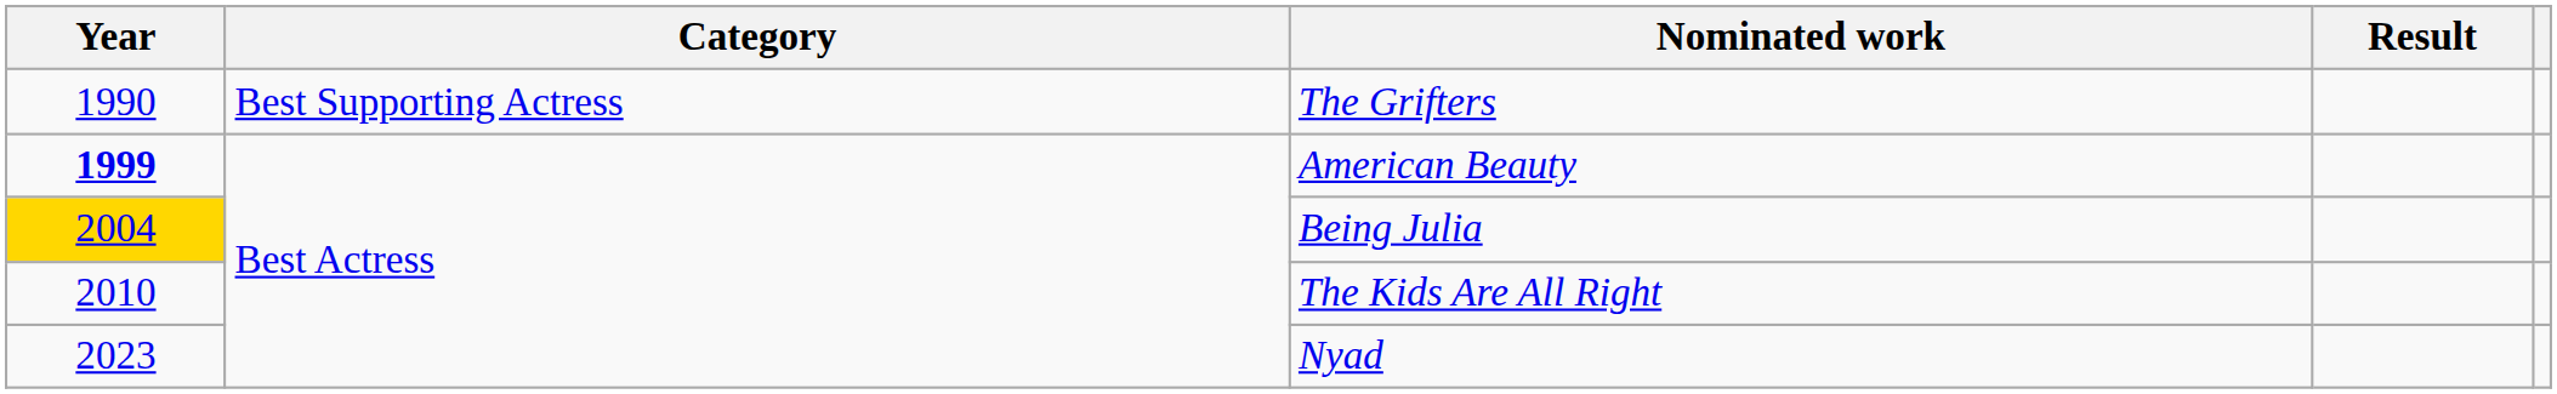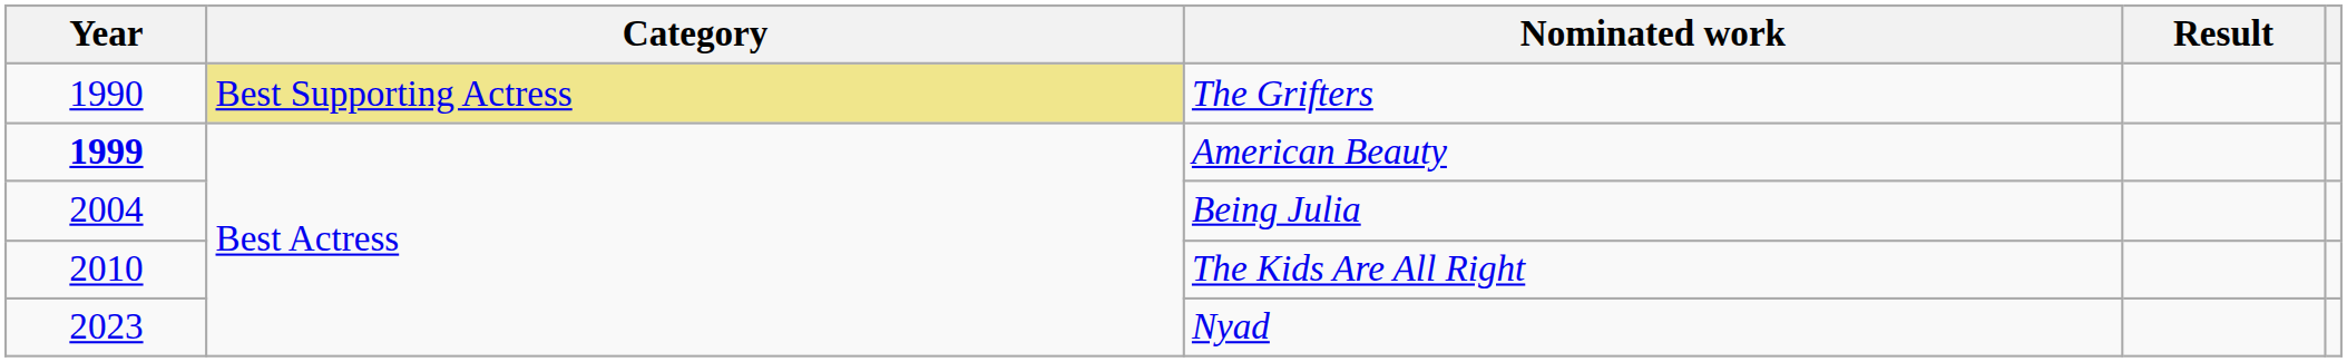The Grifters | Category: no background -> khaki background
Being Julia | Year: gold background -> no background
